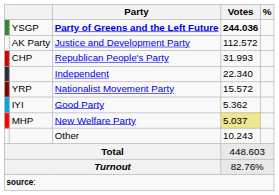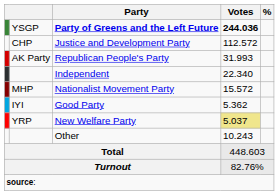Justice and Development Party | column 2: AK Party -> CHP
Republican People's Party | column 2: CHP -> AK Party
Nationalist Movement Party | column 2: YRP -> MHP
New Welfare Party | column 2: MHP -> YRP
